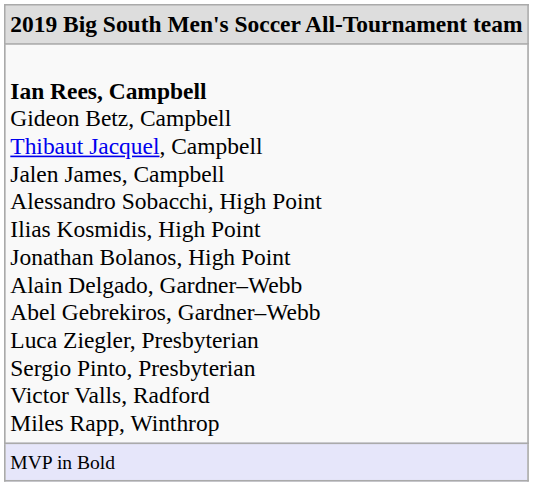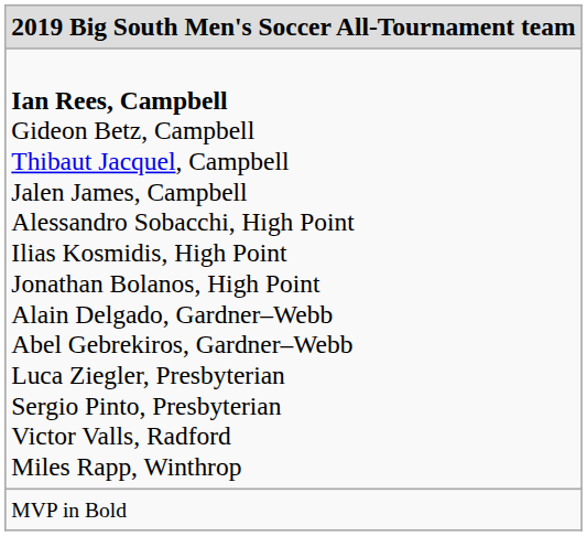MVP in Bold | column 1: lavender background -> no background
